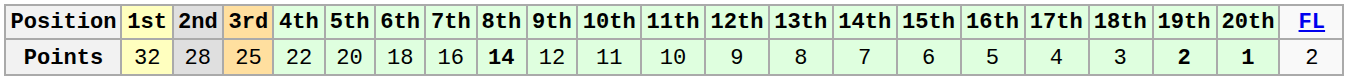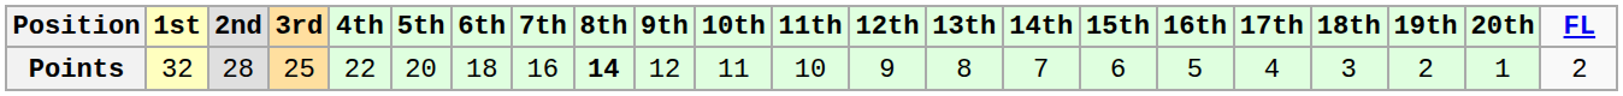Points | 19th: bold -> normal
Points | 20th: bold -> normal
